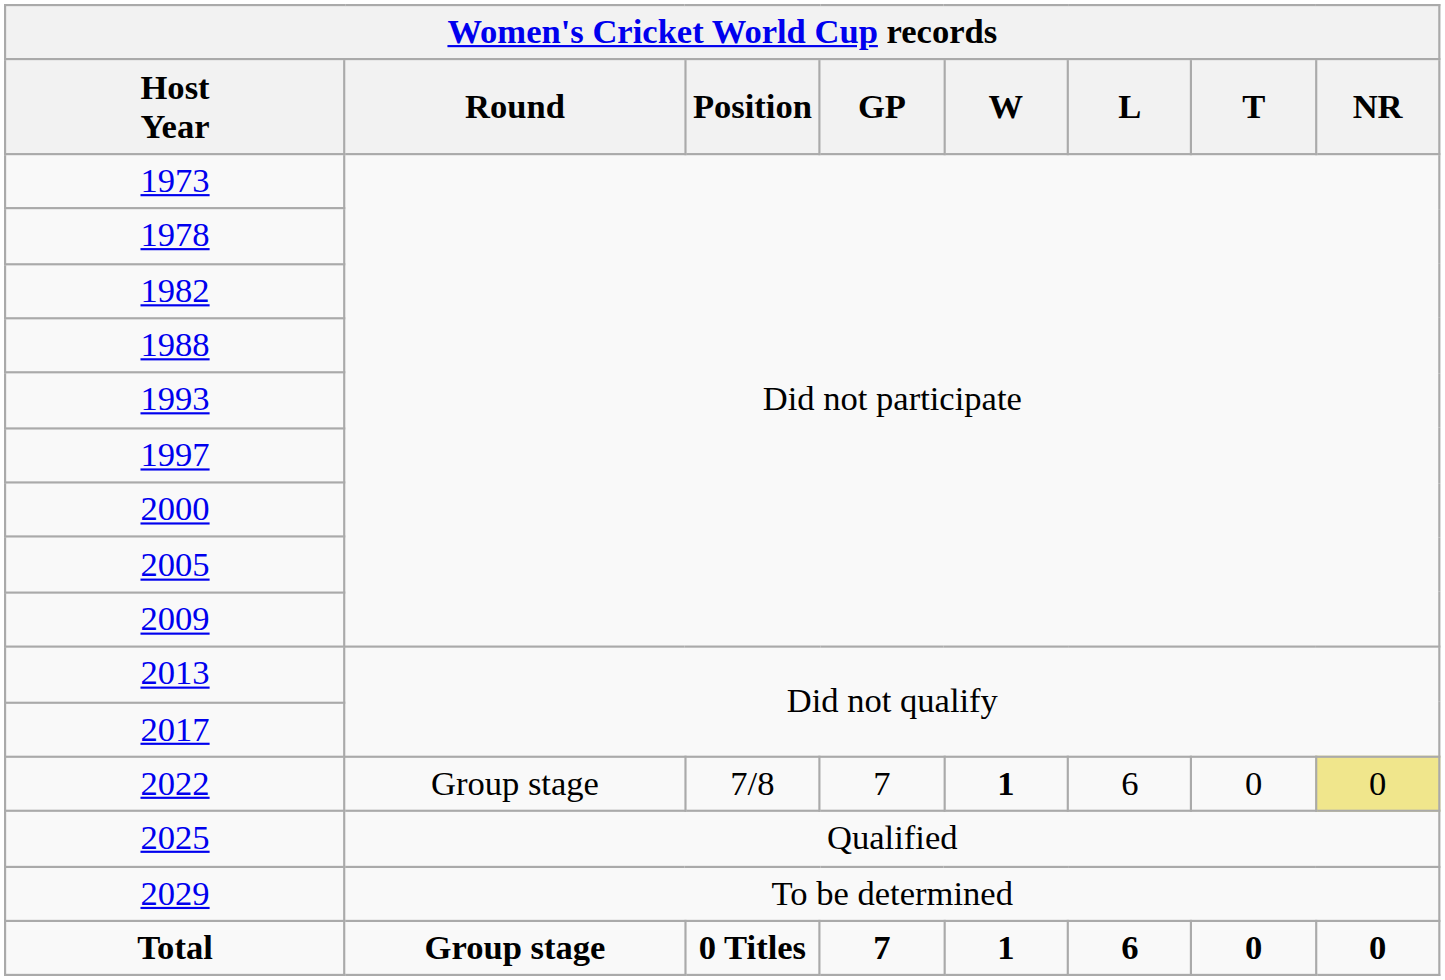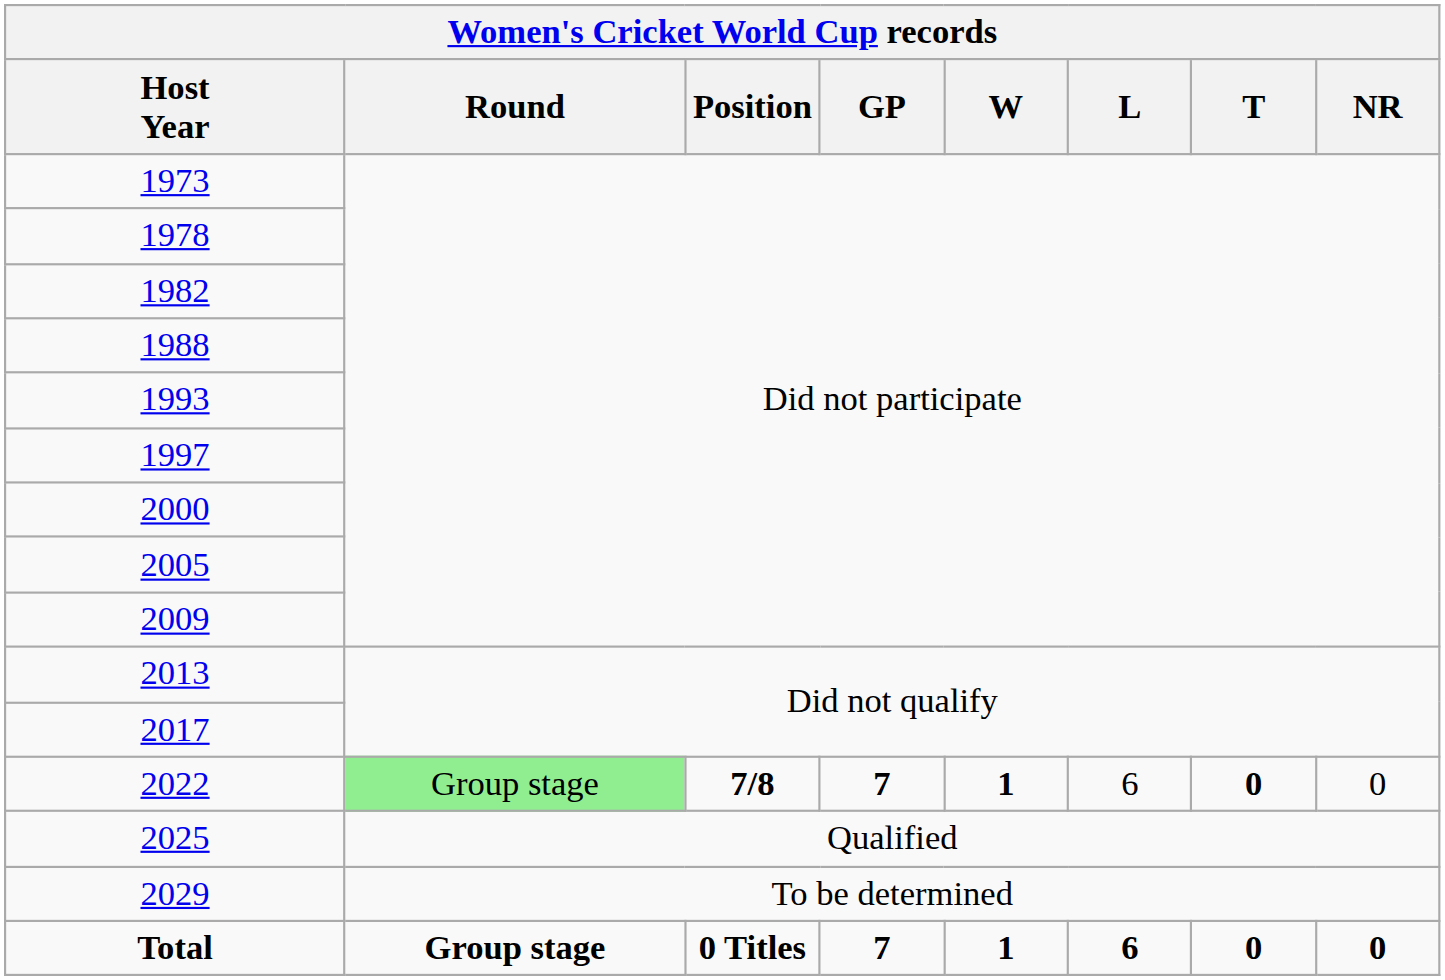2022 | Women's Cricket World Cup records / Round: no background -> lightgreen background
2022 | Women's Cricket World Cup records / Position: normal -> bold
2022 | Women's Cricket World Cup records / GP: normal -> bold
2022 | Women's Cricket World Cup records / T: normal -> bold
2022 | Women's Cricket World Cup records / NR: khaki background -> no background
